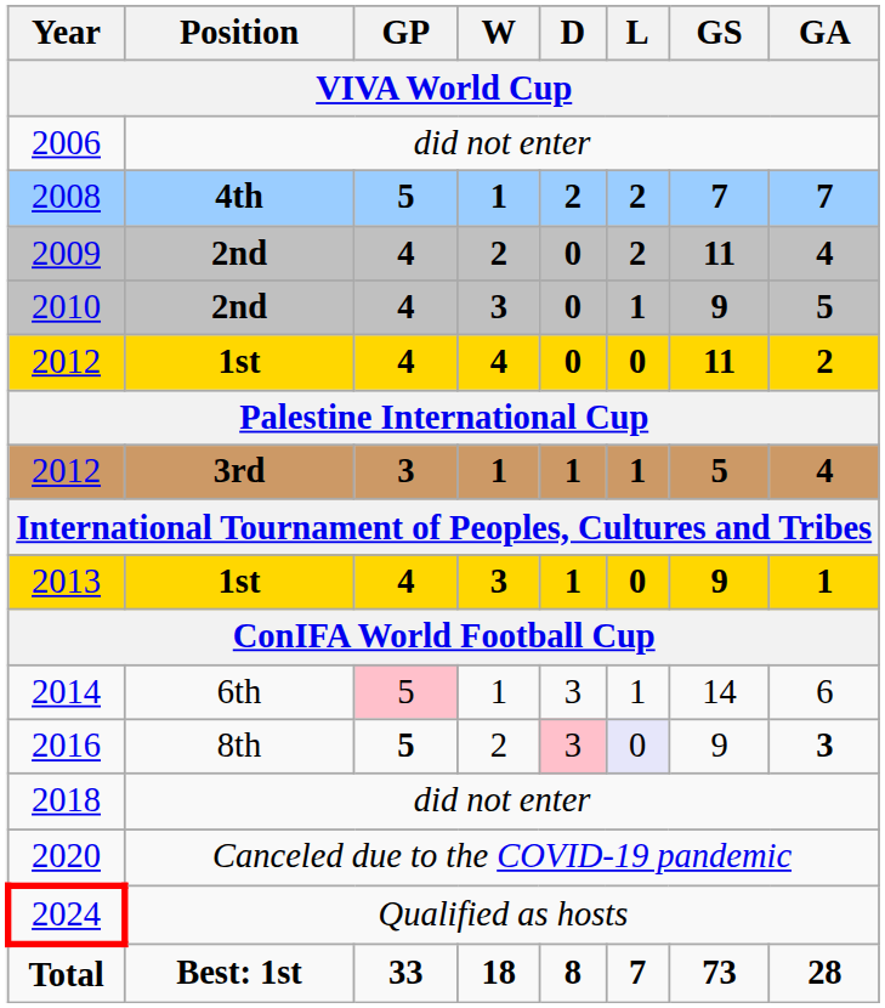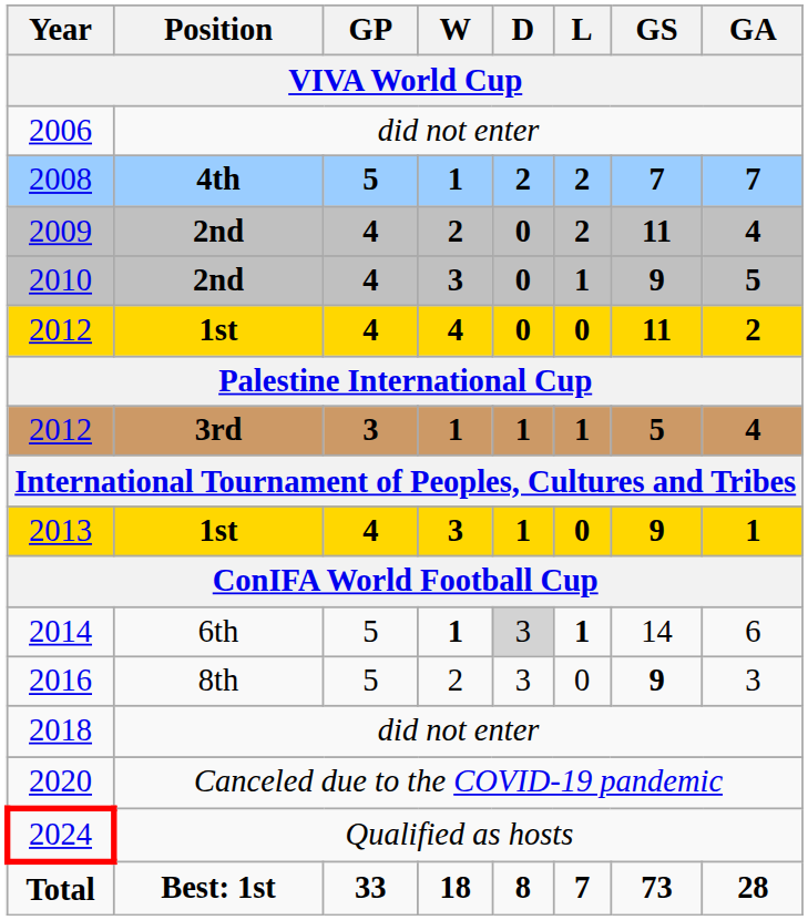2014 | GP: pink background -> no background
2014 | W: normal -> bold
2014 | D: no background -> lightgrey background
2014 | L: normal -> bold
2016 | GP: bold -> normal
2016 | D: pink background -> no background
2016 | L: lavender background -> no background
2016 | GS: normal -> bold
2016 | GA: bold -> normal
